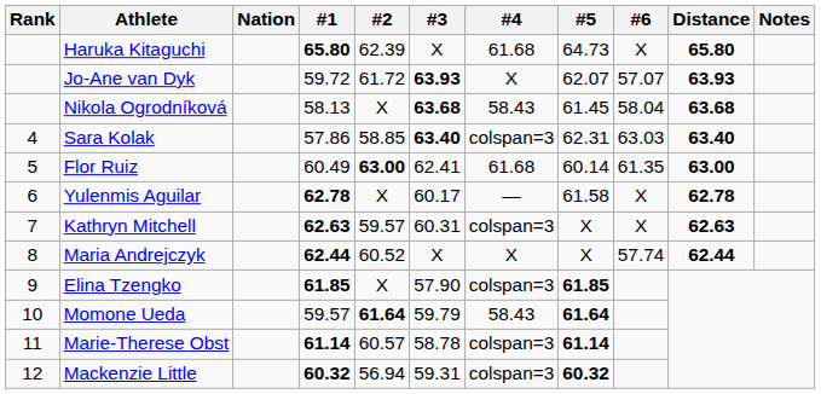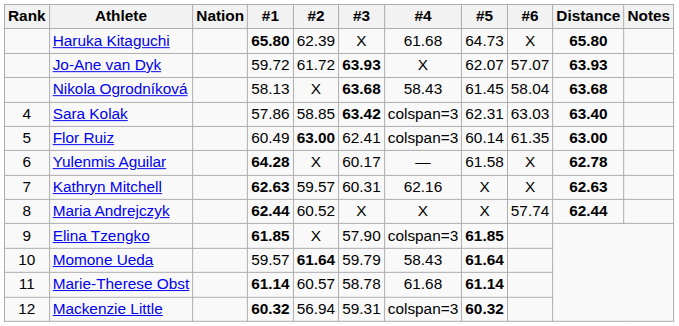Sara Kolak | #3: 63.40 -> 63.42
Flor Ruiz | #4: 61.68 -> colspan=3
Yulenmis Aguilar | #1: 62.78 -> 64.28
Kathryn Mitchell | #4: colspan=3 -> 62.16
Marie-Therese Obst | #4: colspan=3 -> 61.68
